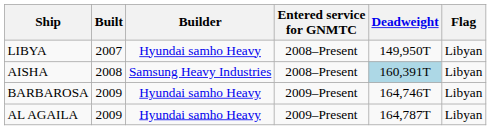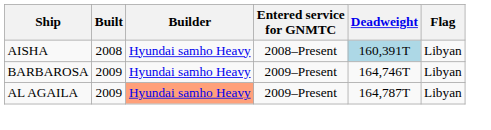- row: LIBYA | 2007 | Hyundai samho Heavy | 2008–Present | 149,950T | Libyan
AISHA | Builder: Samsung Heavy Industries -> Hyundai samho Heavy
AL AGAILA | Builder: no background -> lightsalmon background
